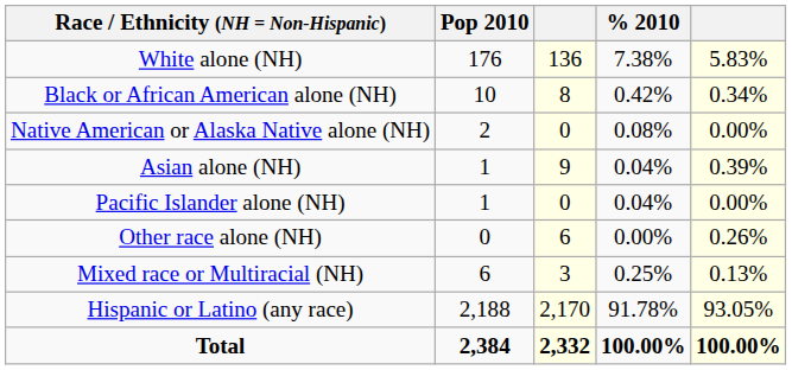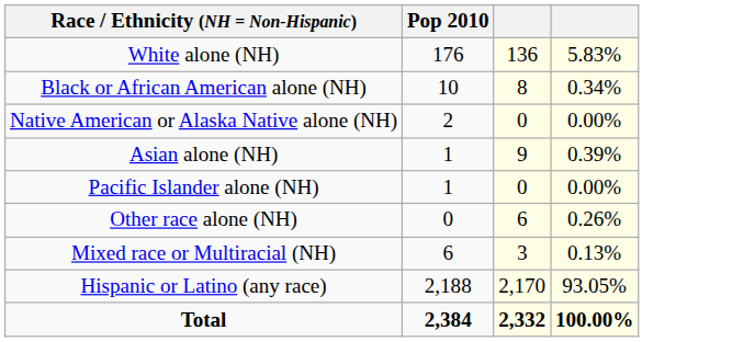- column: % 2010 | 7.38% | 0.42% | 0.08% | 0.04% | 0.04% | 0.00% | 0.25% | 91.78% | 100.00%
